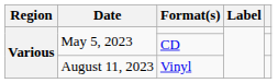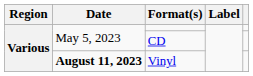Vinyl | Date: normal -> bold
